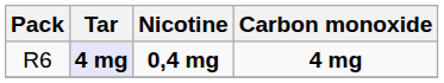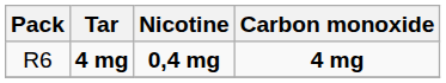row 2 | Tar: lavender background -> no background
